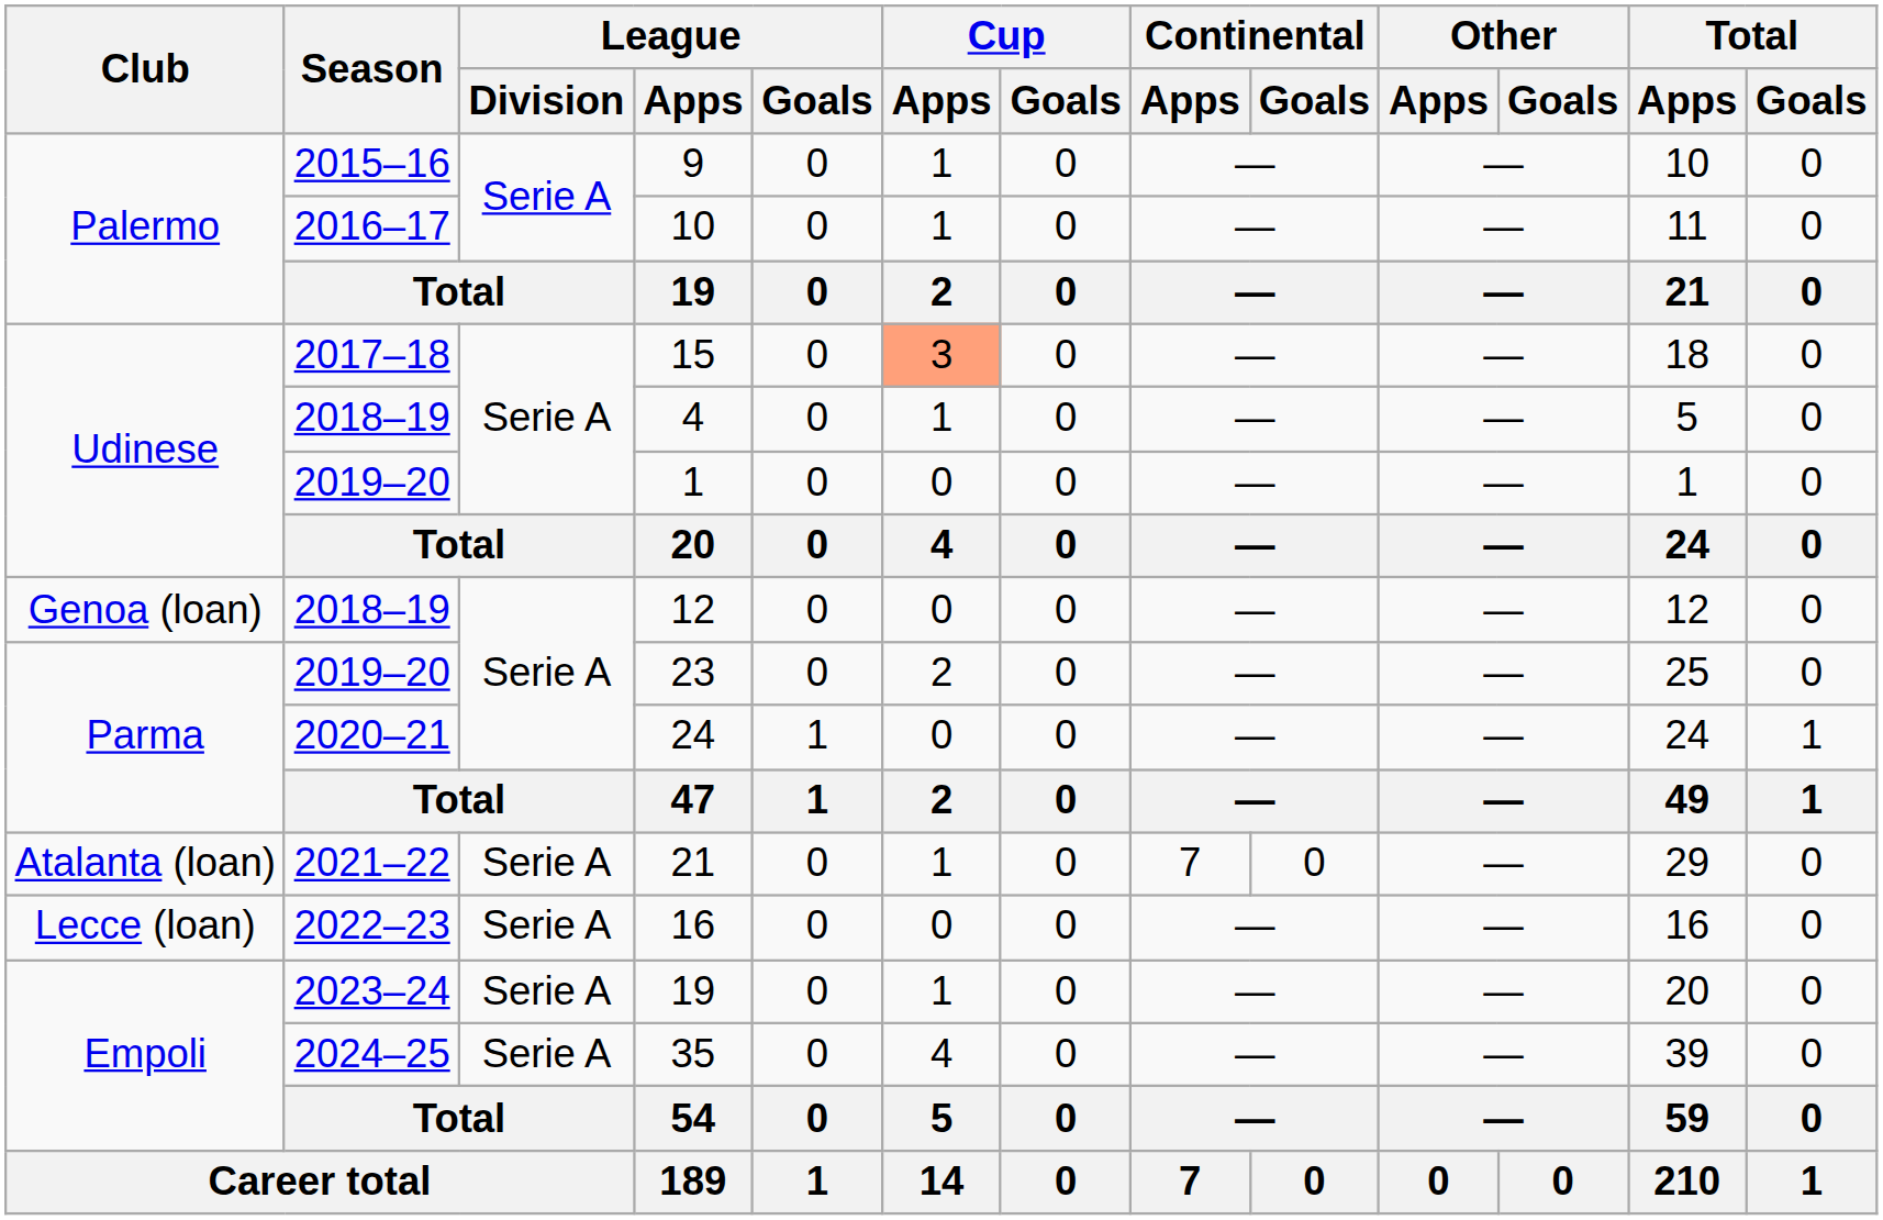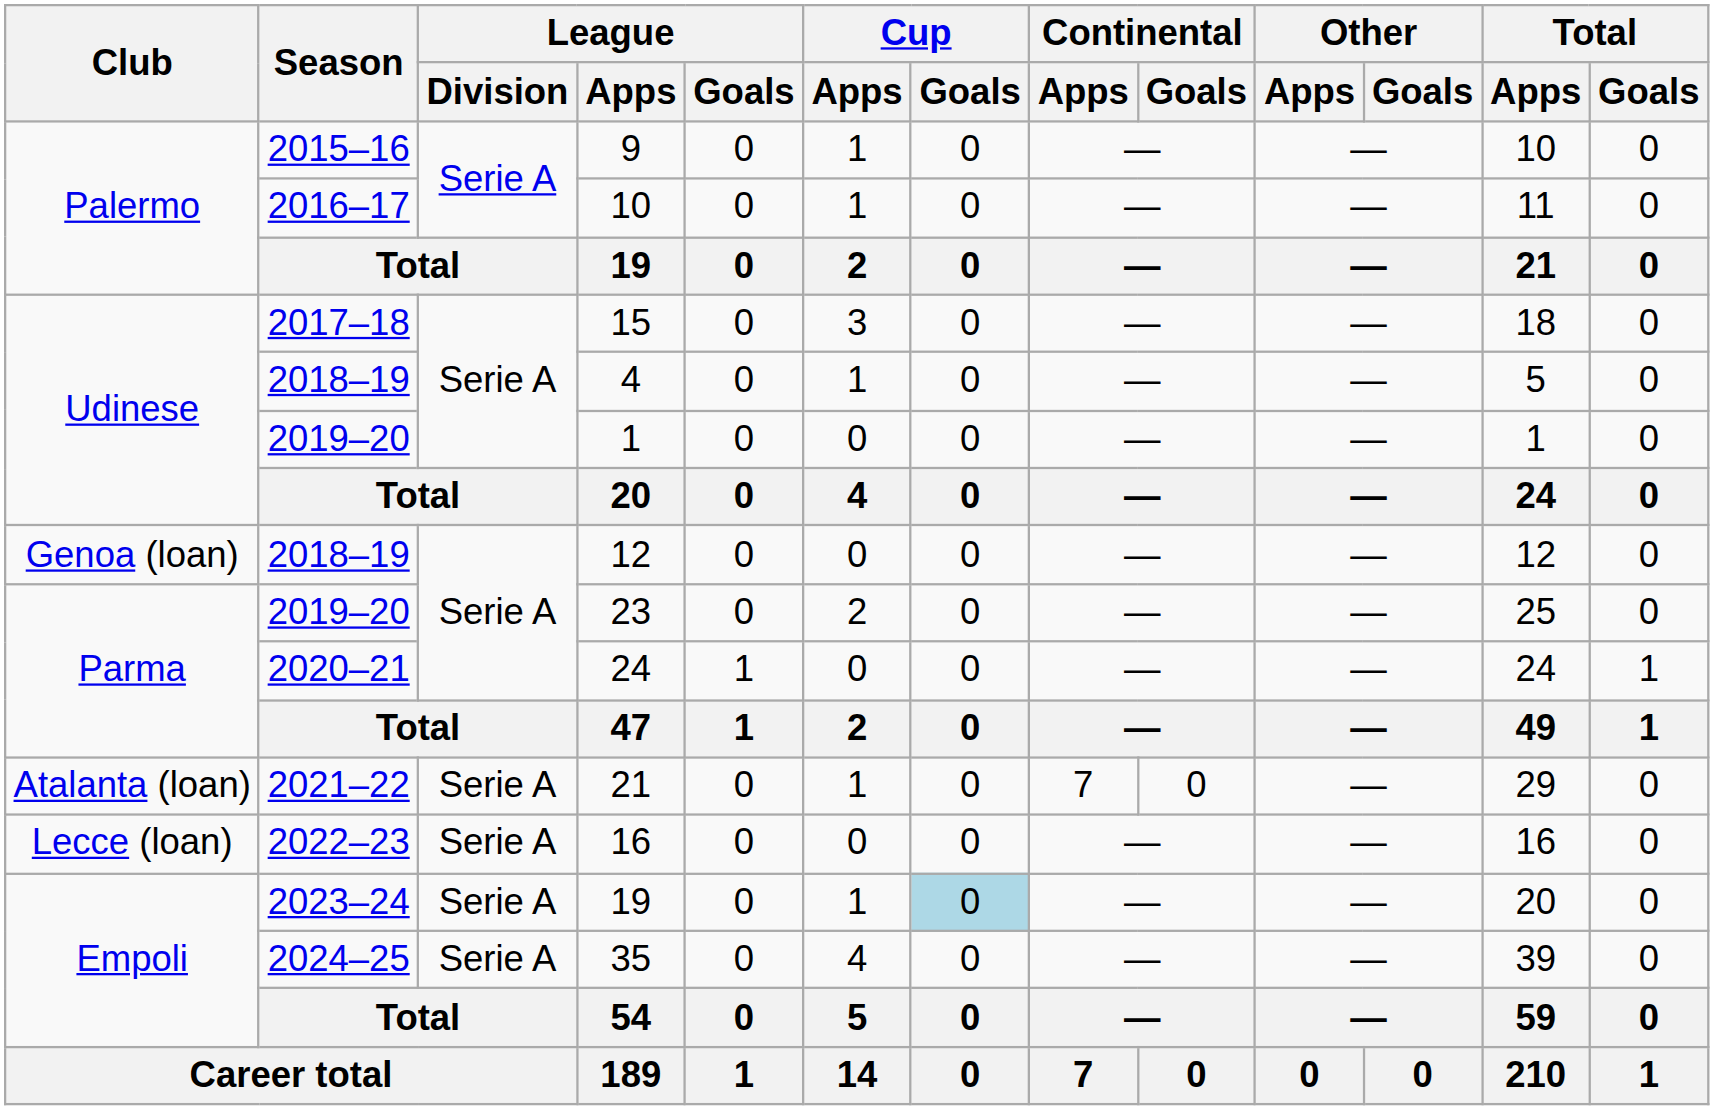15 | Cup / Apps: lightsalmon background -> no background
2023–24 / 19 | Cup / Goals: no background -> lightblue background
